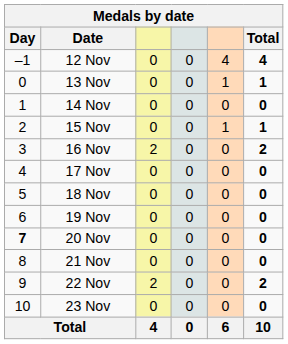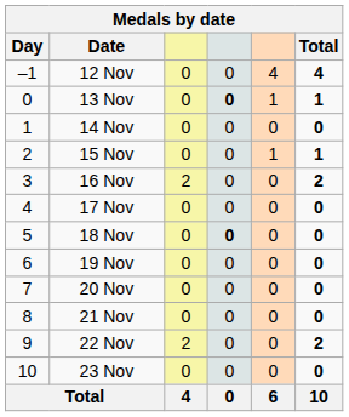13 Nov | column 4: normal -> bold
18 Nov | column 4: normal -> bold
20 Nov | Day: bold -> normal
